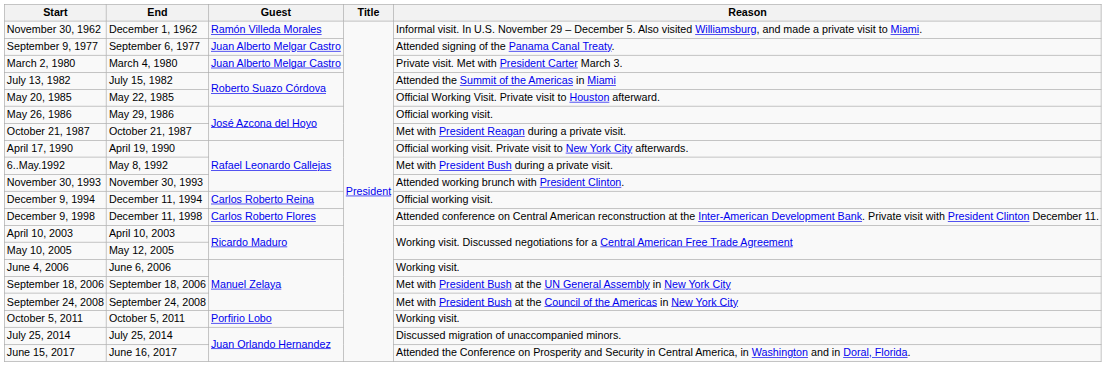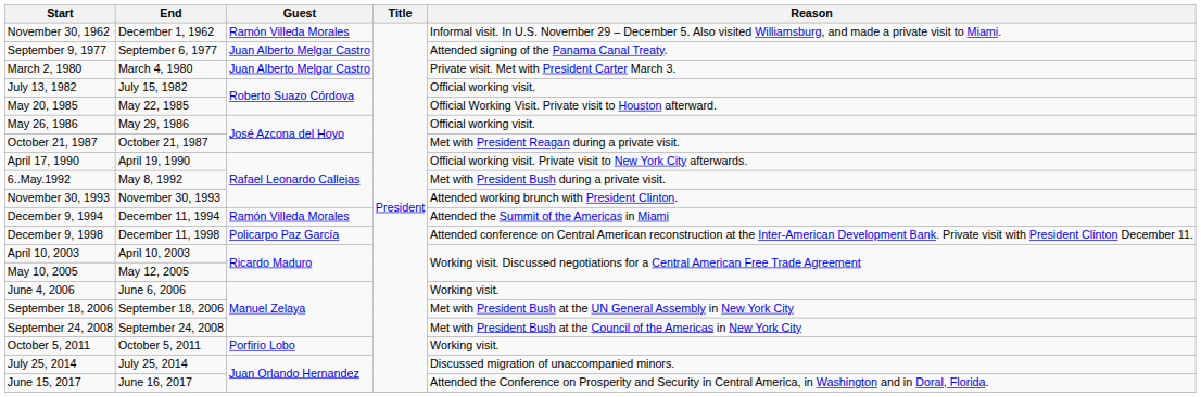July 13, 1982 | Reason: Attended the Summit of the Americas in Miami -> Official working visit.
December 9, 1994 | Guest: Carlos Roberto Reina -> Ramón Villeda Morales
December 9, 1994 | Reason: Official working visit. -> Attended the Summit of the Americas in Miami
December 9, 1998 | Guest: Carlos Roberto Flores -> Policarpo Paz García
